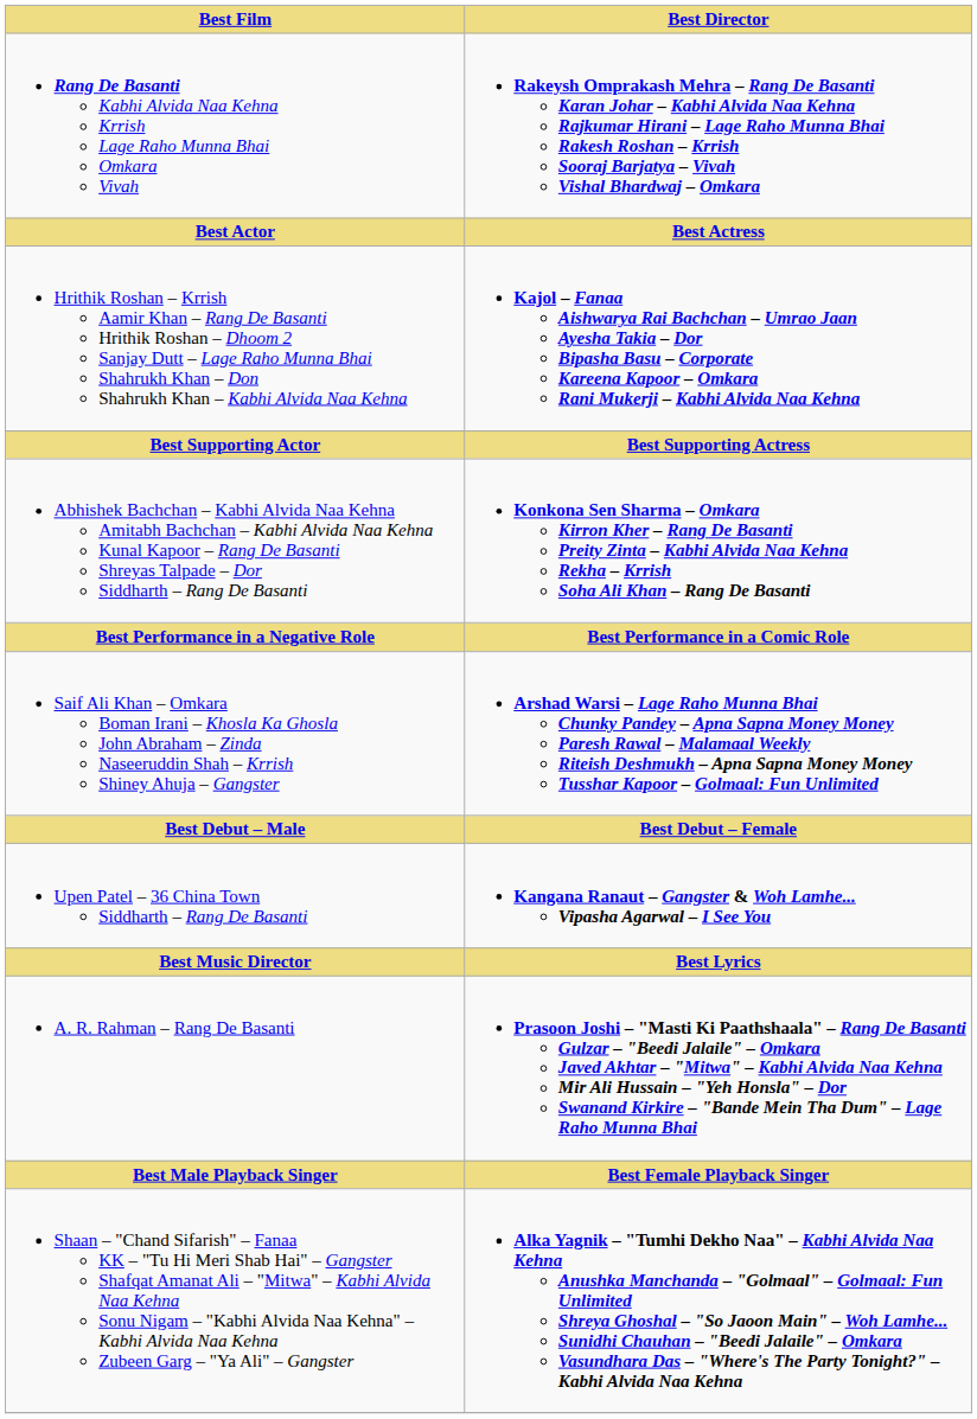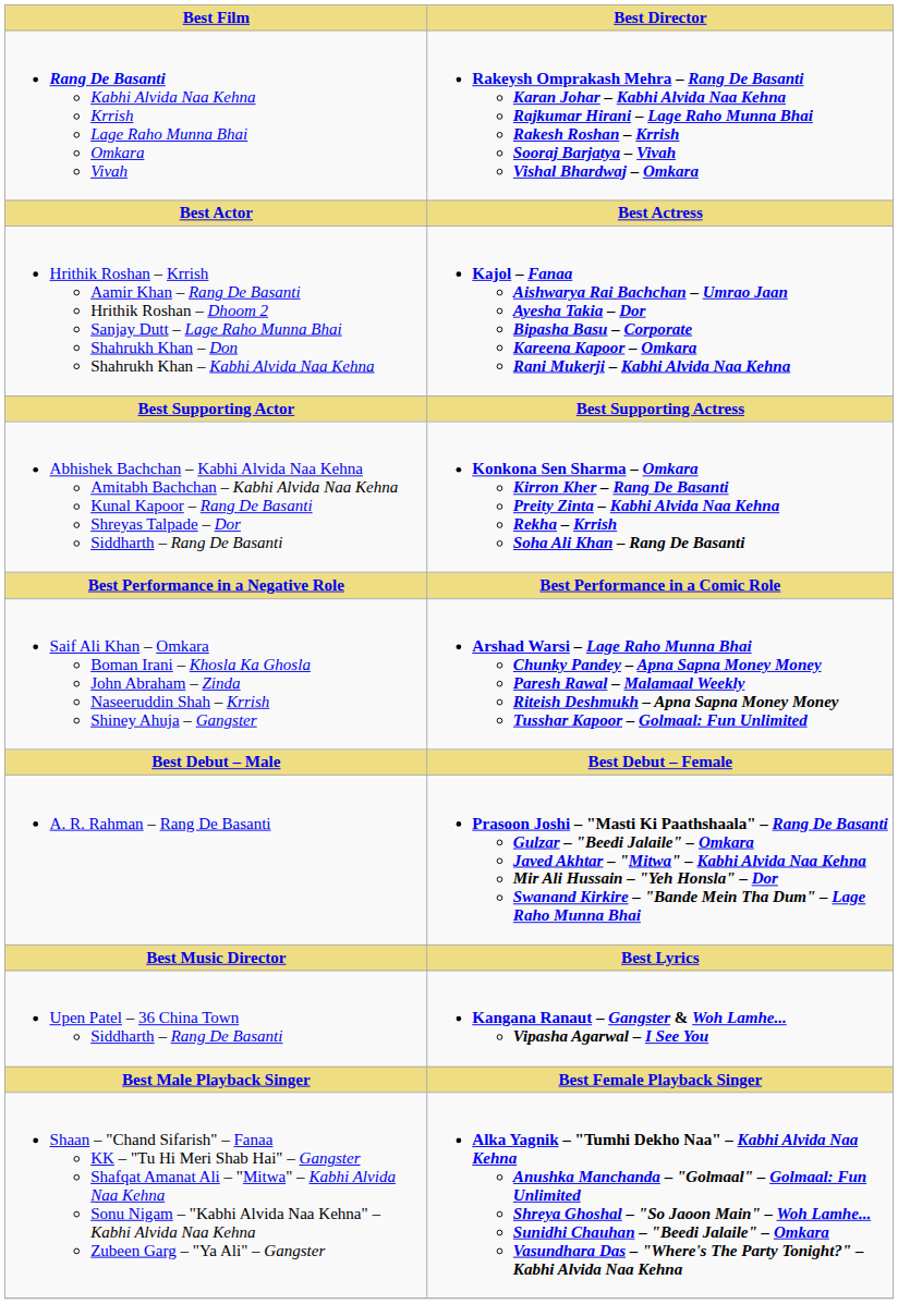rows swapped: Upen Patel – 36 China Town Siddharth – Rang De Basanti <-> A. R. Rahman – Rang De Basanti
